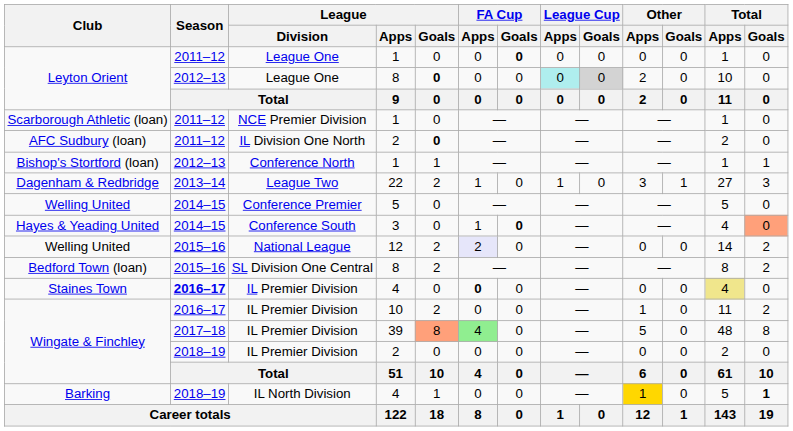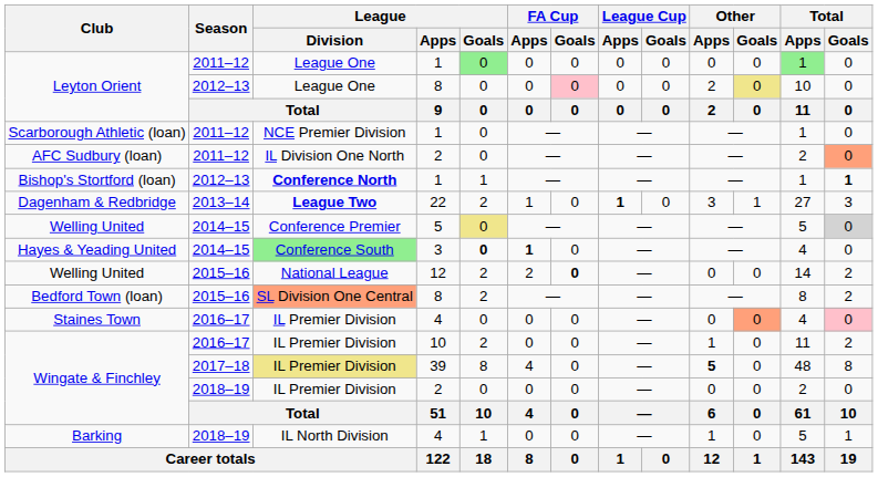Leyton Orient / 1 | League / Goals: no background -> lightgreen background
Leyton Orient / 1 | FA Cup / Goals: bold -> normal
Leyton Orient / 1 | Total / Apps: no background -> lightgreen background
Leyton Orient / 8 | League / Goals: bold -> normal
Leyton Orient / 8 | FA Cup / Goals: no background -> pink background
Leyton Orient / 8 | League Cup / Apps: paleturquoise background -> no background
Leyton Orient / 8 | League Cup / Goals: lightgrey background -> no background
Leyton Orient / 8 | Other / Goals: no background -> khaki background
AFC Sudbury (loan) | League / Goals: bold -> normal
AFC Sudbury (loan) | Total / Goals: no background -> lightsalmon background
Bishop's Stortford (loan) | League / Division: normal -> bold
Bishop's Stortford (loan) | Total / Goals: normal -> bold
Dagenham & Redbridge | League / Division: normal -> bold
Dagenham & Redbridge | League Cup / Apps: normal -> bold
Welling United / 5 | League / Goals: no background -> khaki background
Welling United / 5 | Total / Goals: no background -> lightgrey background
Hayes & Yeading United | League / Division: no background -> lightgreen background
Hayes & Yeading United | League / Goals: normal -> bold
Hayes & Yeading United | FA Cup / Apps: normal -> bold
Hayes & Yeading United | FA Cup / Goals: bold -> normal
Hayes & Yeading United | Total / Goals: lightsalmon background -> no background
Welling United / 12 | FA Cup / Apps: lavender background -> no background
Welling United / 12 | FA Cup / Goals: normal -> bold
Bedford Town (loan) | League / Division: no background -> lightsalmon background
Staines Town | Season: bold -> normal
Staines Town | FA Cup / Apps: bold -> normal
Staines Town | Other / Goals: no background -> lightsalmon background
Staines Town | Total / Apps: khaki background -> no background
Staines Town | Total / Goals: no background -> pink background
Wingate & Finchley / 39 | League / Division: no background -> khaki background
Wingate & Finchley / 39 | League / Goals: lightsalmon background -> no background
Wingate & Finchley / 39 | FA Cup / Apps: lightgreen background -> no background
Wingate & Finchley / 39 | Other / Apps: normal -> bold
Barking | Other / Apps: gold background -> no background
Barking | Total / Goals: bold -> normal
